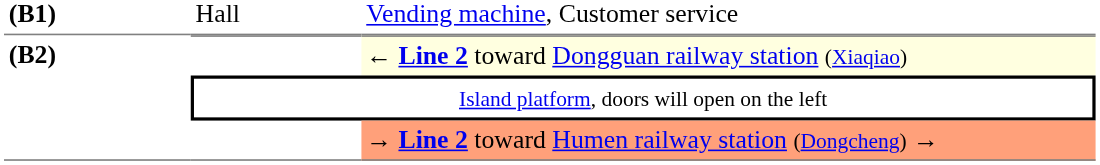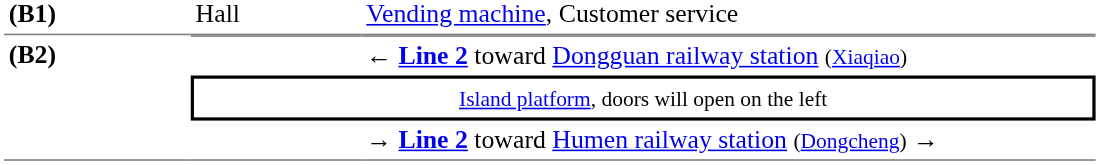← Line 2 toward Dongguan railway station (Xiaqiao) | column 3: lightyellow background -> no background
→ Line 2 toward Humen railway station (Dongcheng) → | column 3: lightsalmon background -> no background
